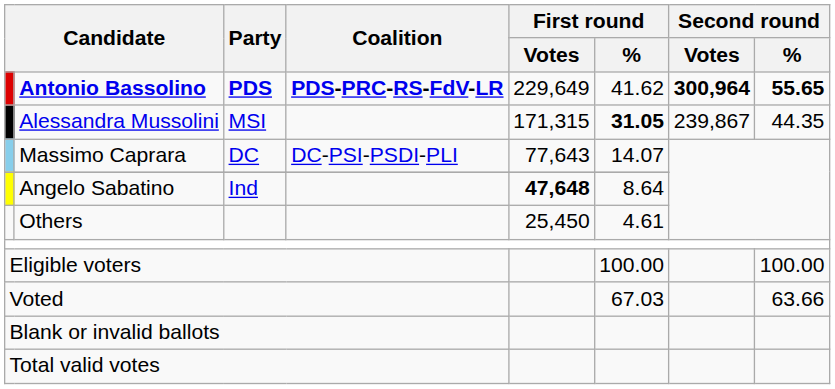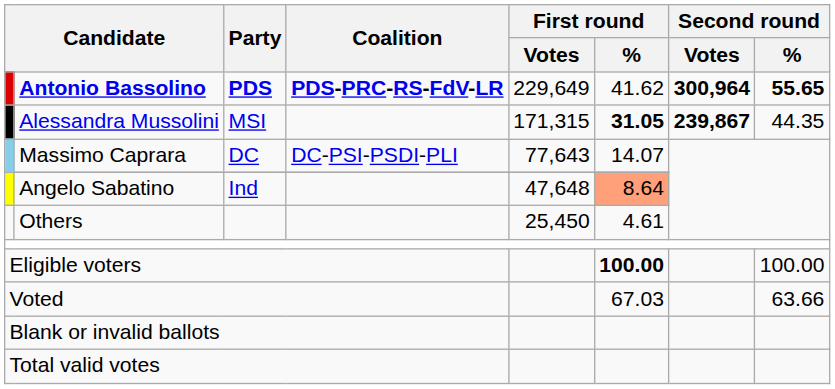Alessandra Mussolini | Second round / Votes: normal -> bold
Angelo Sabatino | First round / Votes: bold -> normal
Angelo Sabatino | First round / %: no background -> lightsalmon background
Eligible voters | First round / %: normal -> bold
